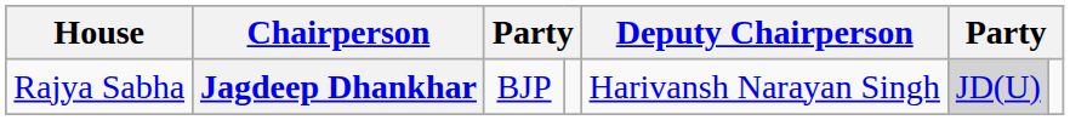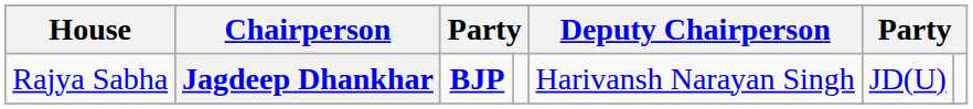Jagdeep Dhankhar | column 3: normal -> bold
Jagdeep Dhankhar | column 6: lightgrey background -> no background
